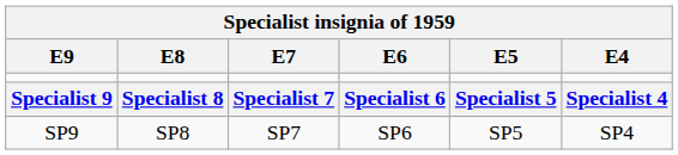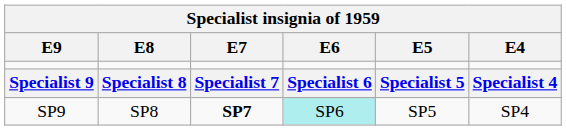SP9 | E7: normal -> bold
SP9 | E6: no background -> paleturquoise background
